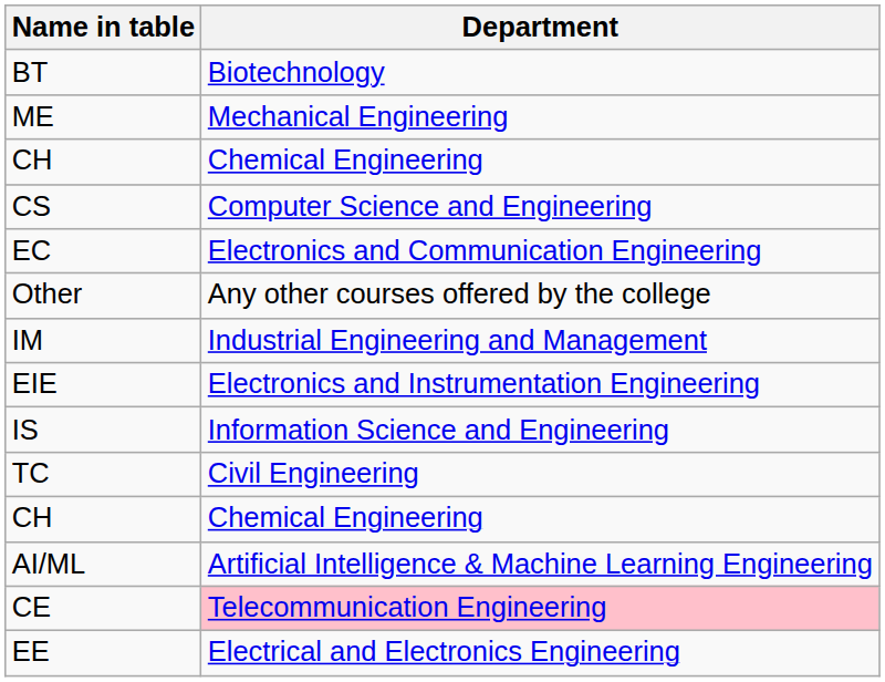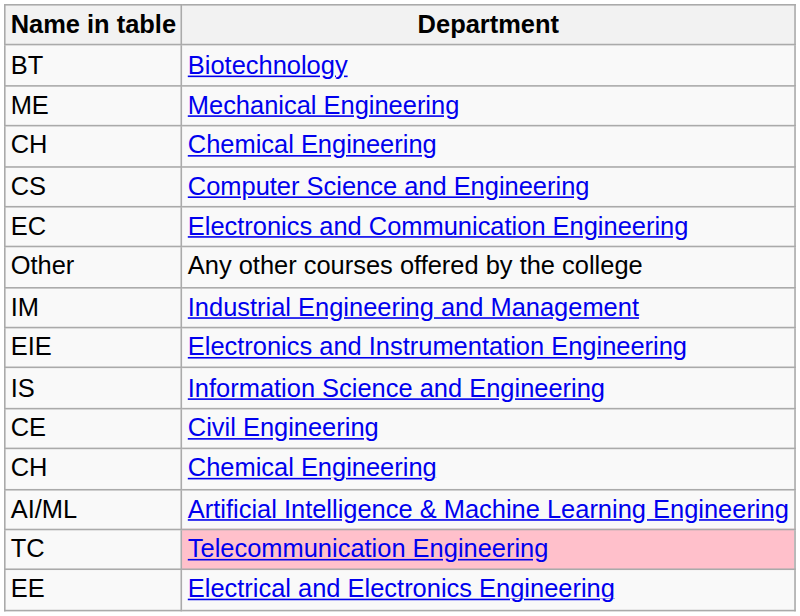row 11 | Name in table: TC -> CE
row 14 | Name in table: CE -> TC
